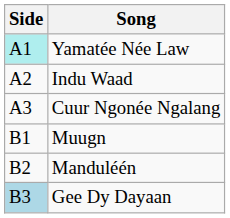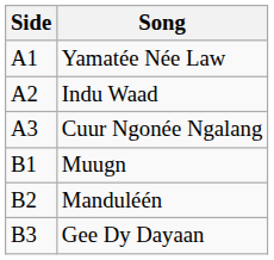Yamatée Née Law | Side: paleturquoise background -> no background
Gee Dy Dayaan | Side: lightblue background -> no background
